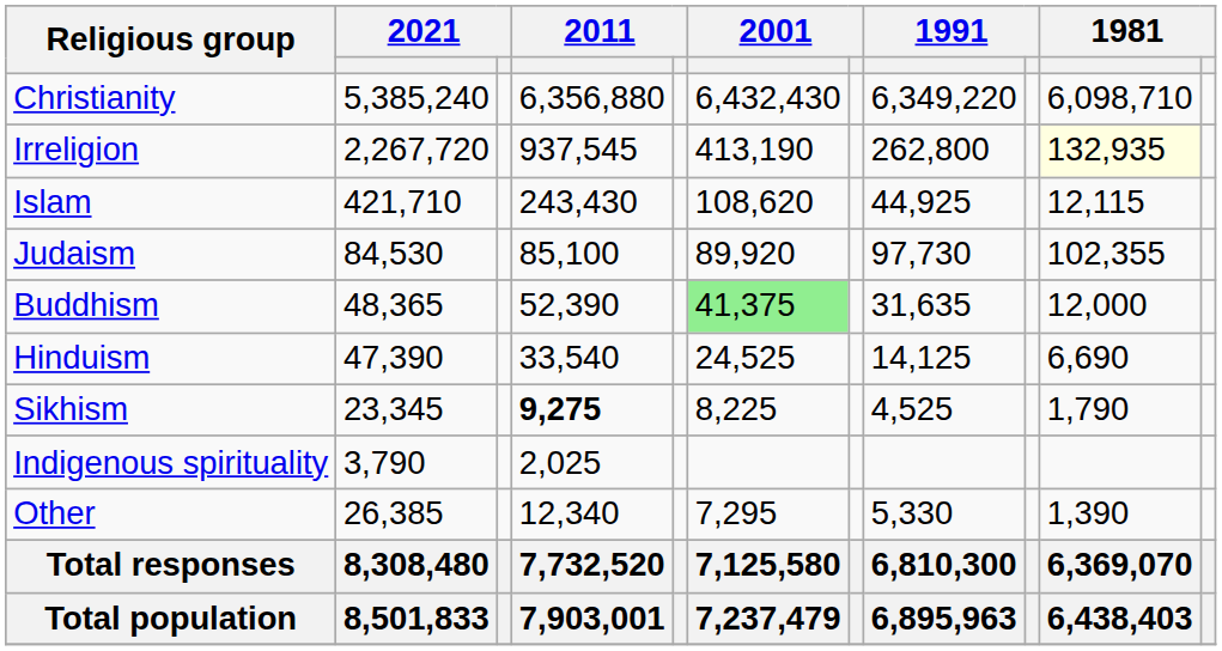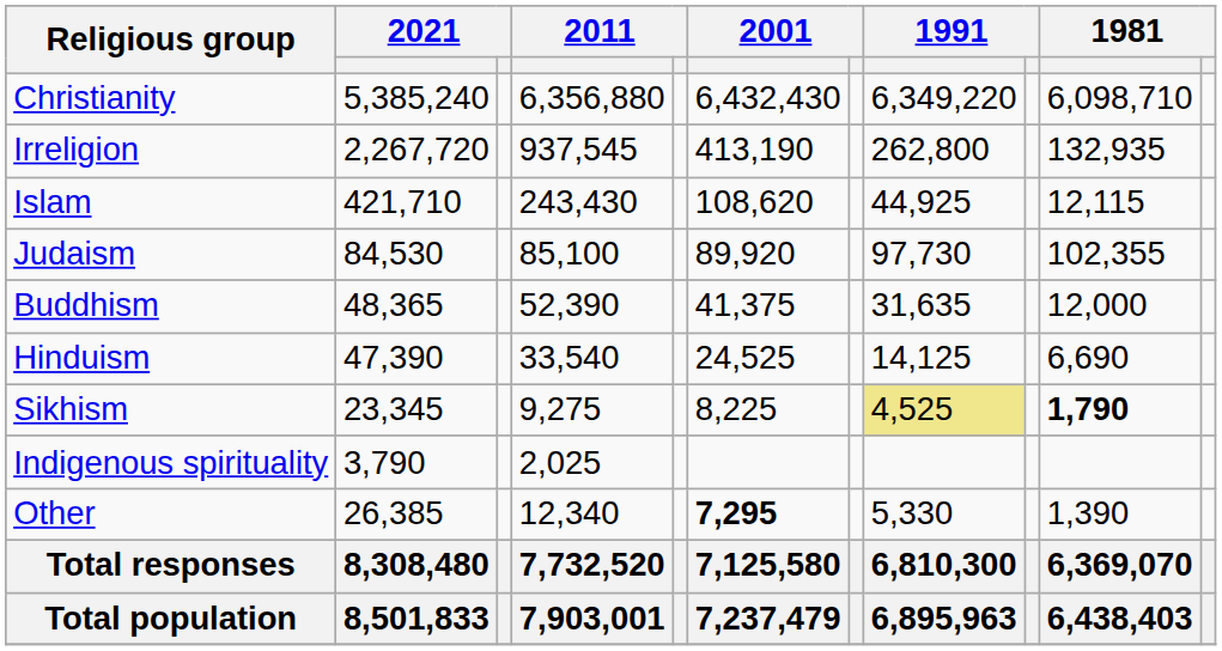Irreligion | column 10: lightyellow background -> no background
Buddhism | column 6: lightgreen background -> no background
Sikhism | column 4: bold -> normal
Sikhism | column 8: no background -> khaki background
Sikhism | column 10: normal -> bold
Other | column 6: normal -> bold
